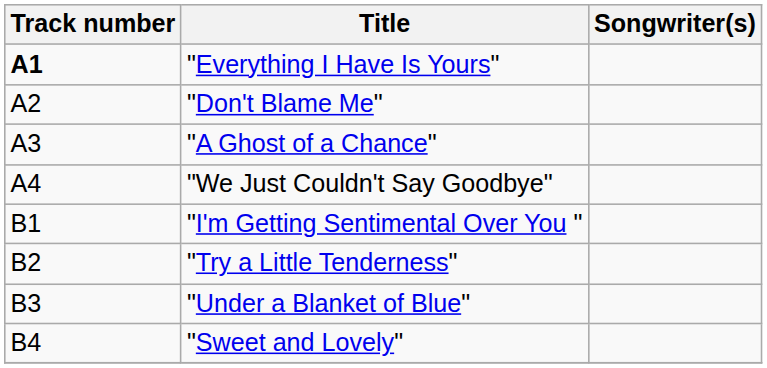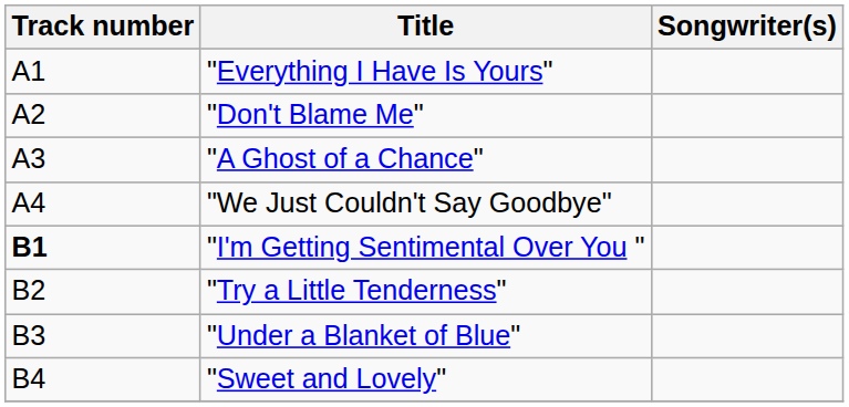"Everything I Have Is Yours" | Track number: bold -> normal
"I'm Getting Sentimental Over You " | Track number: normal -> bold
